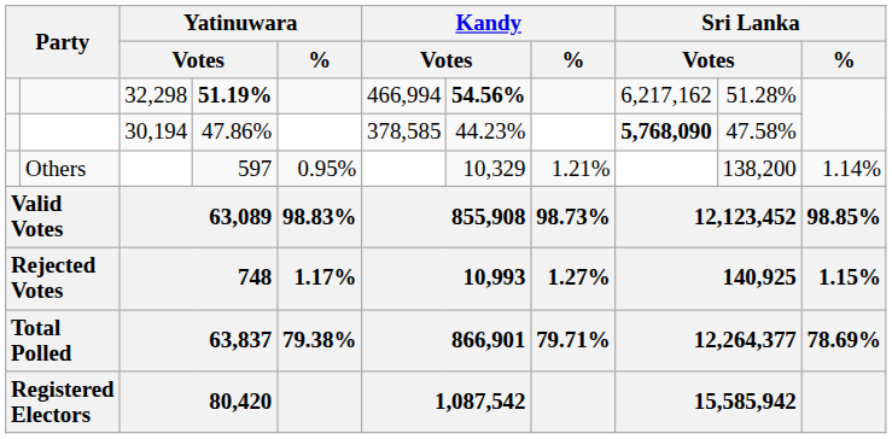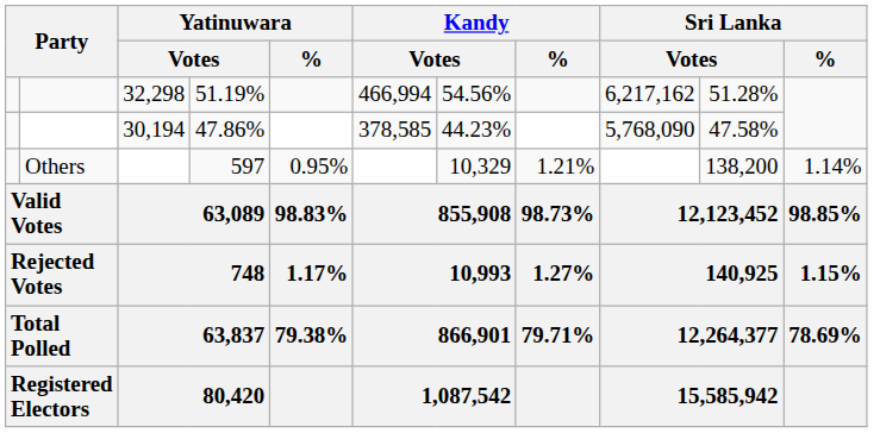32,298 | column 4: bold -> normal
32,298 | column 7: bold -> normal
30,194 | column 9: bold -> normal
